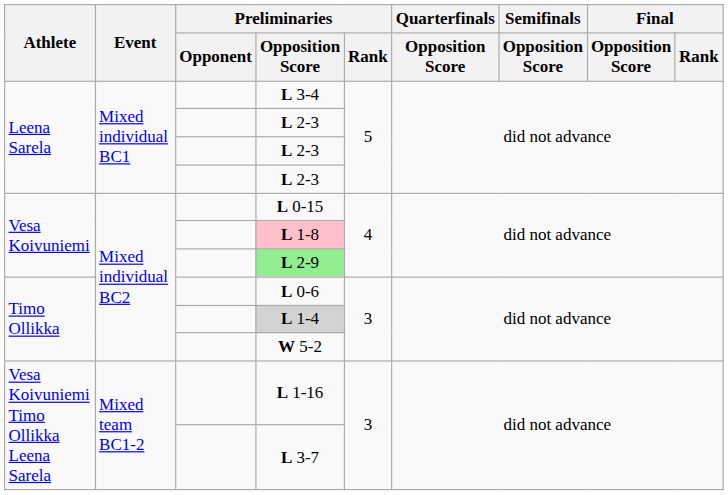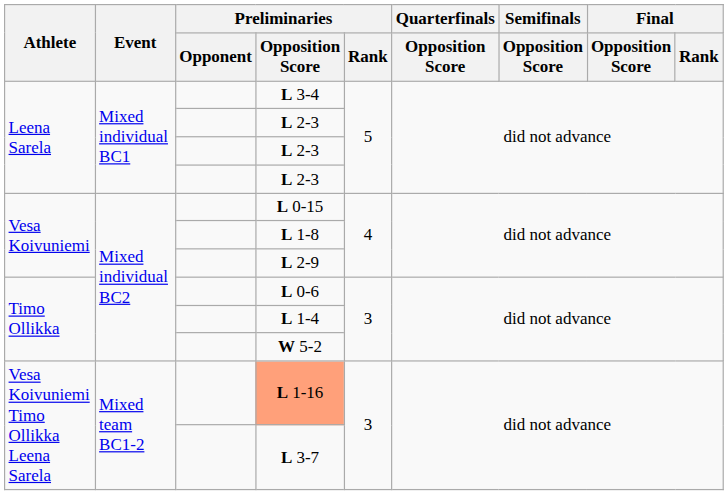L 1-8 | Preliminaries / Opposition Score: pink background -> no background
L 2-9 | Preliminaries / Opposition Score: lightgreen background -> no background
L 1-4 | Preliminaries / Opposition Score: lightgrey background -> no background
L 1-16 | Preliminaries / Opposition Score: no background -> lightsalmon background
